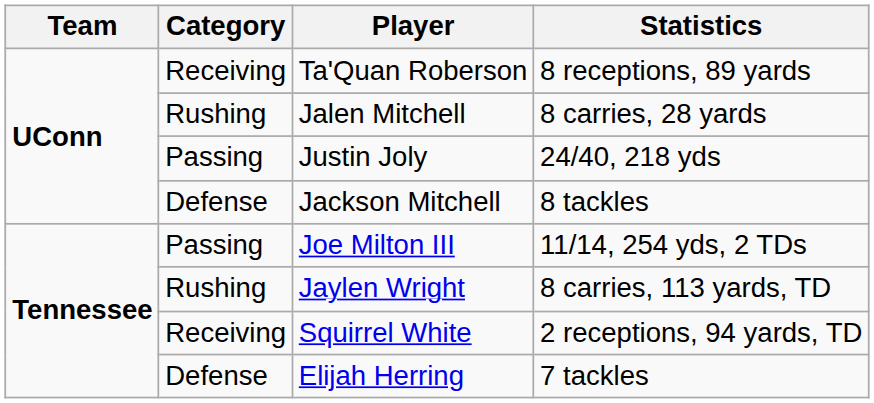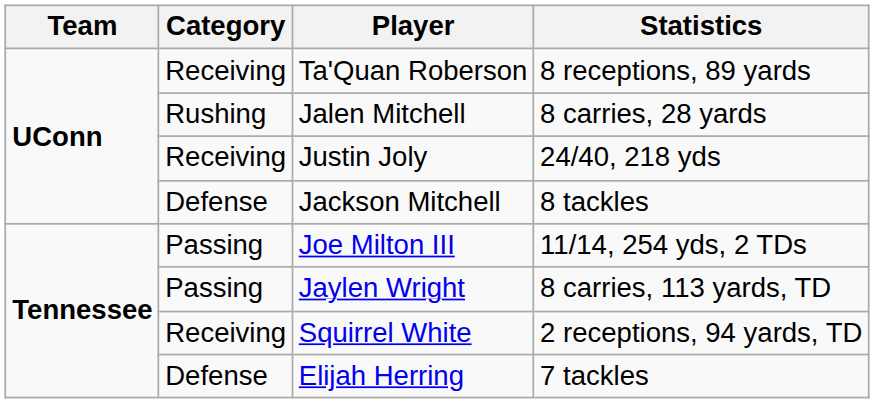Justin Joly | Category: Passing -> Receiving
Jaylen Wright | Category: Rushing -> Passing
